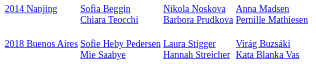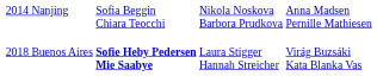2018 Buenos Aires | column 2: normal -> bold
